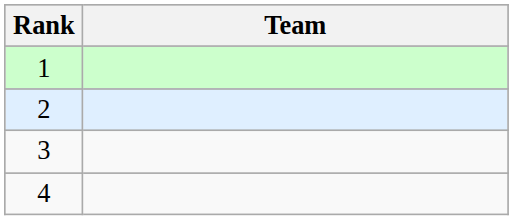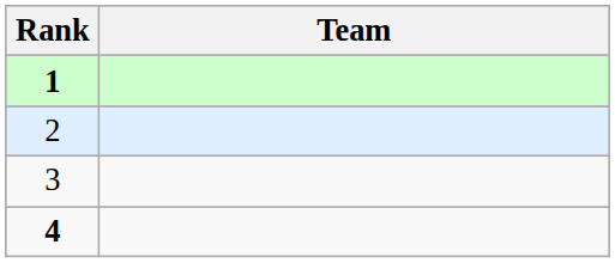1 | Rank: normal -> bold
4 | Rank: normal -> bold
